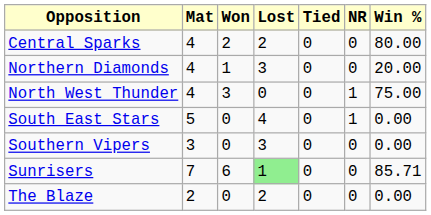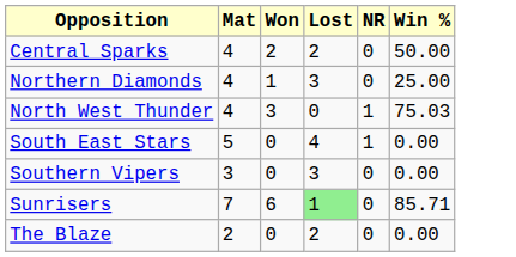- column: Tied | 0 | 0 | 0 | 0 | 0 | 0 | 0
Central Sparks | Win %: 80.00 -> 50.00
Northern Diamonds | Win %: 20.00 -> 25.00
North West Thunder | Win %: 75.00 -> 75.03
